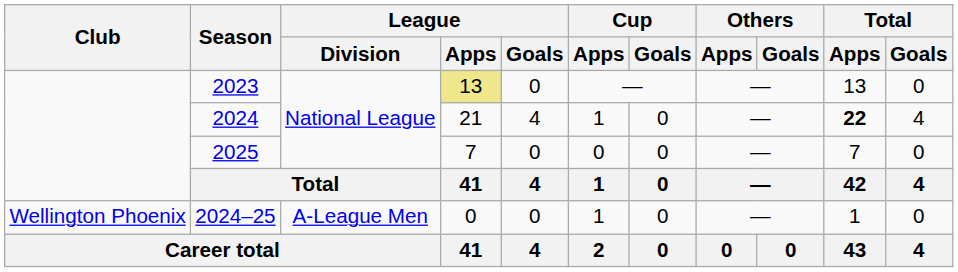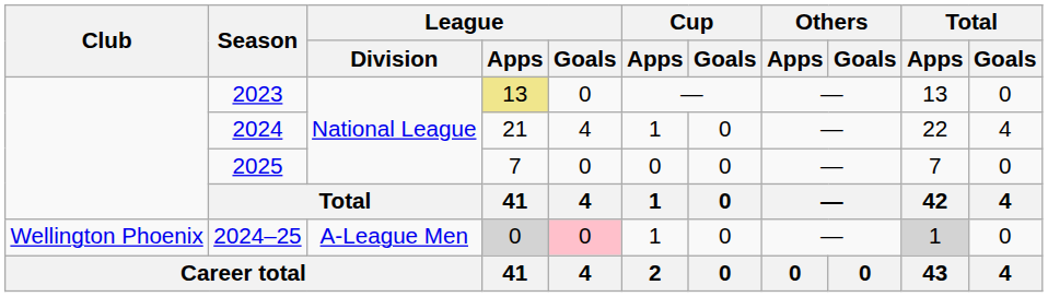2024 | Total / Apps: bold -> normal
2024–25 | League / Apps: no background -> lightgrey background
2024–25 | League / Goals: no background -> pink background
2024–25 | Total / Apps: no background -> lightgrey background
